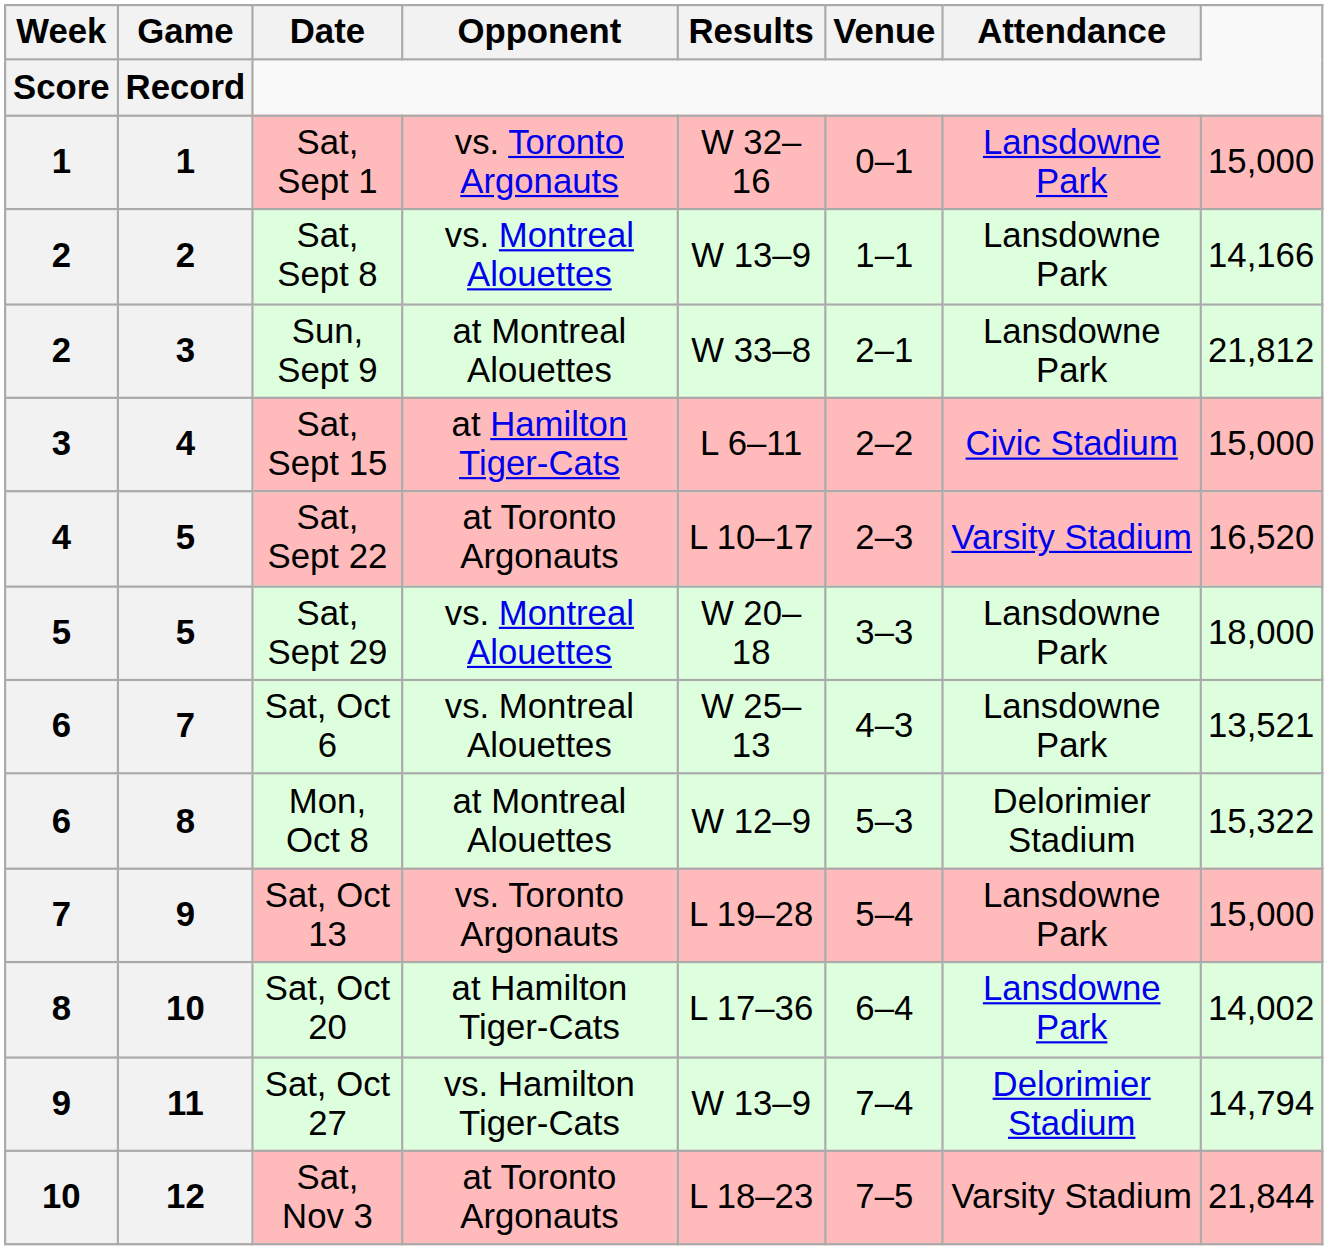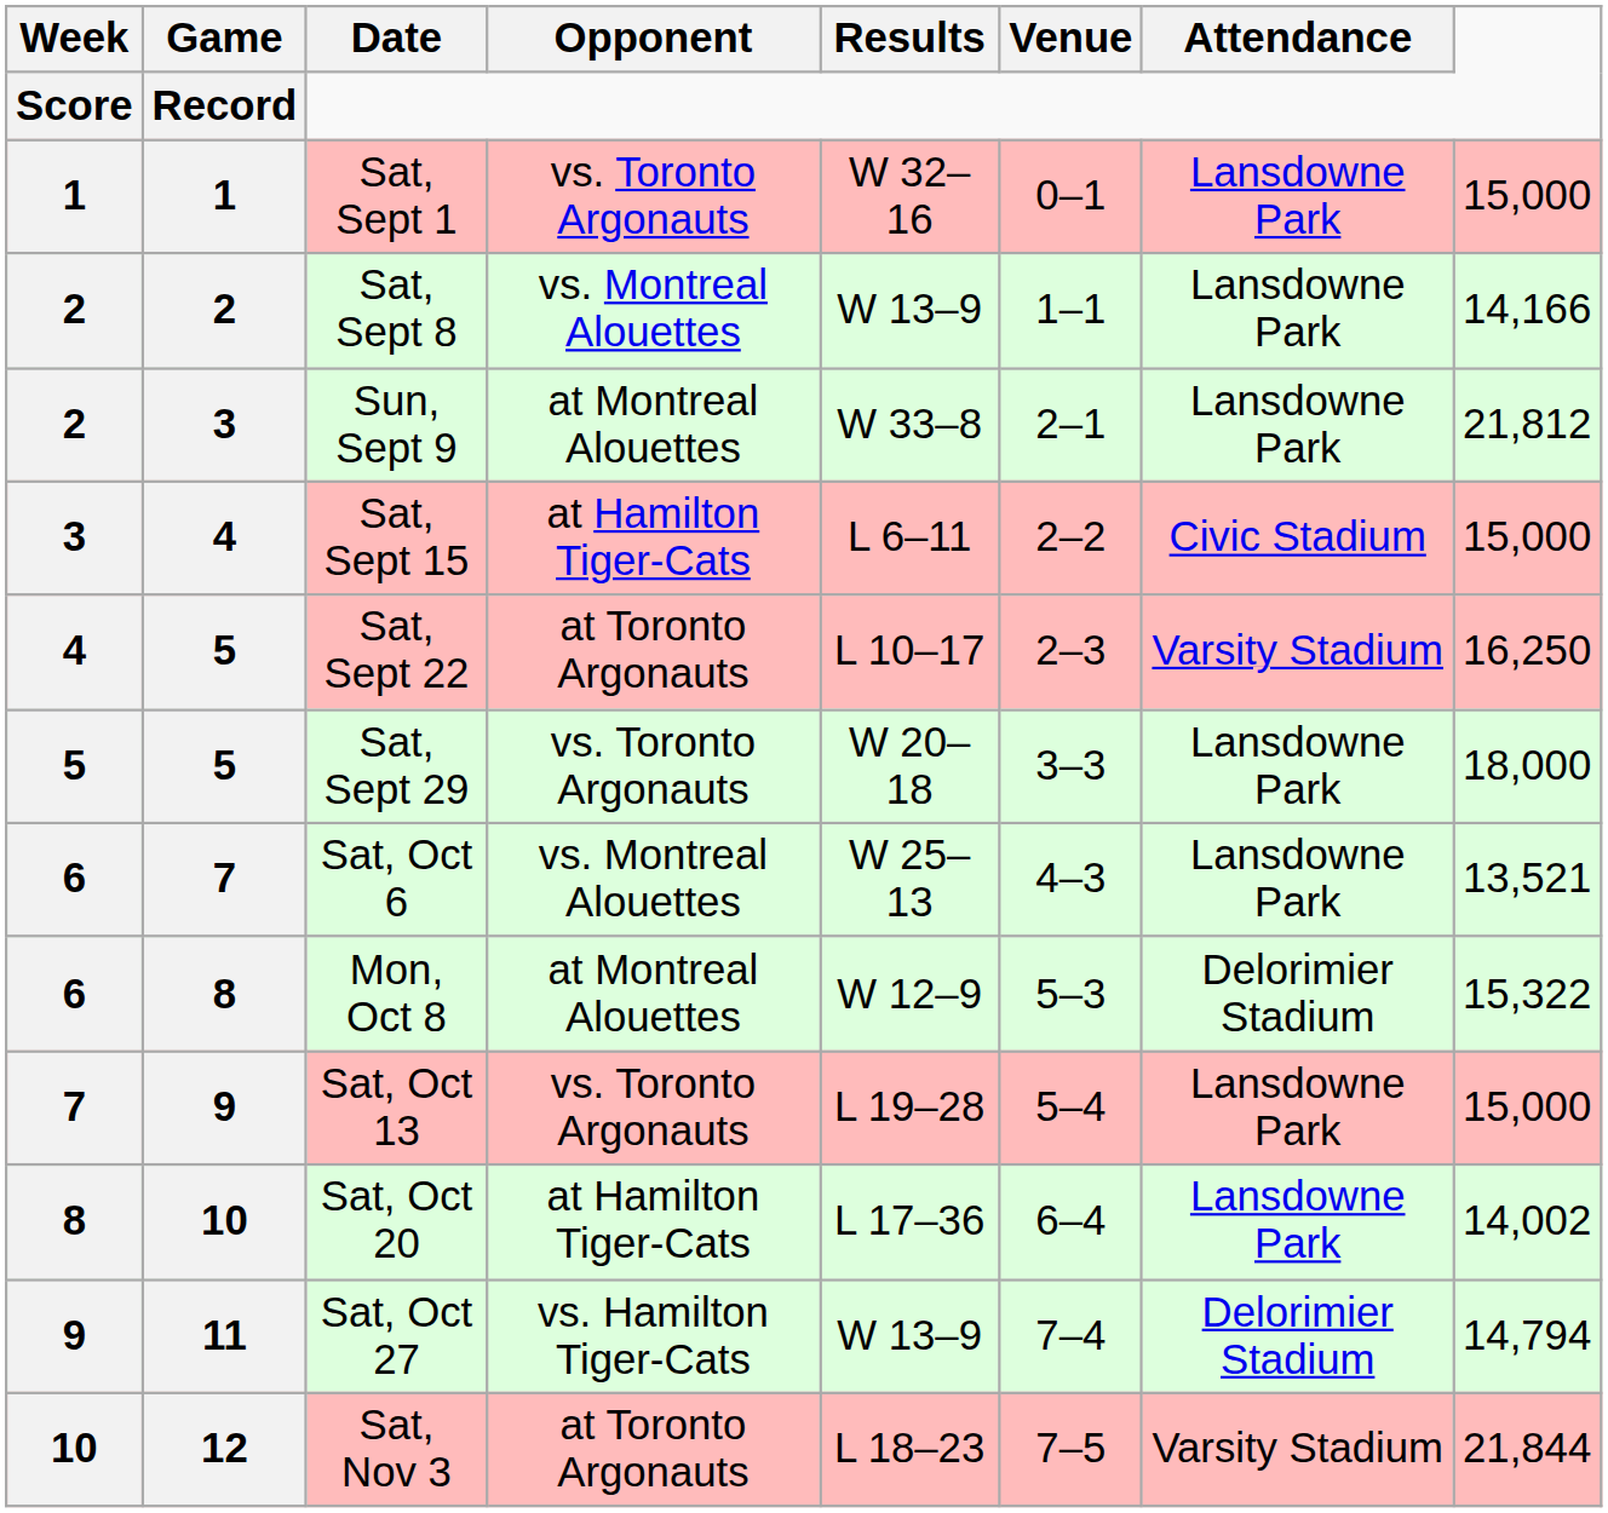Sat, Sept 22 | column 8: 16,520 -> 16,250
Sat, Sept 29 | Opponent: vs. Montreal Alouettes -> vs. Toronto Argonauts
